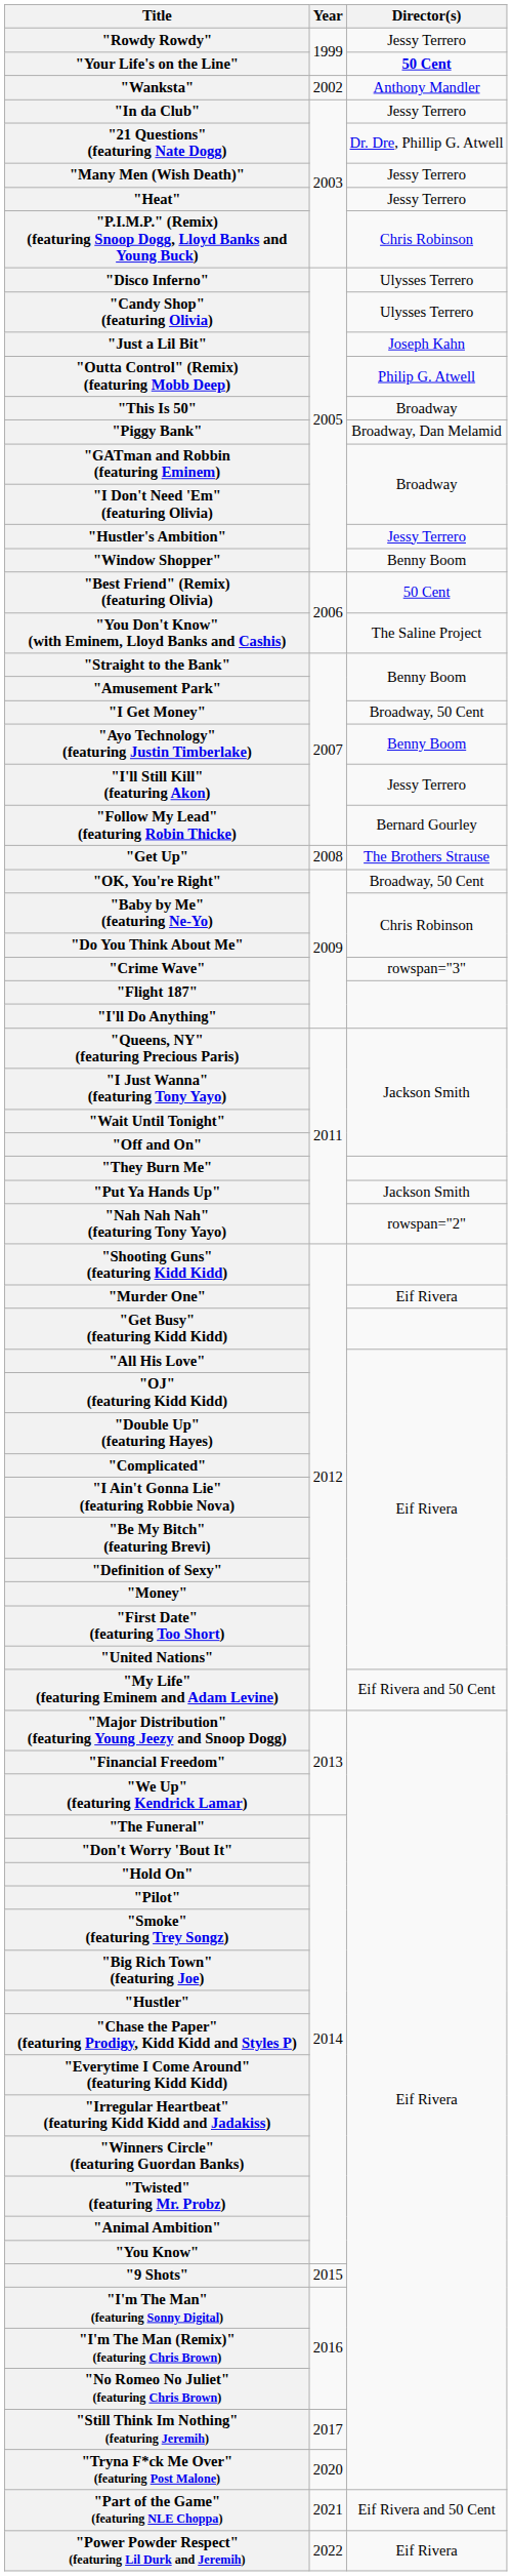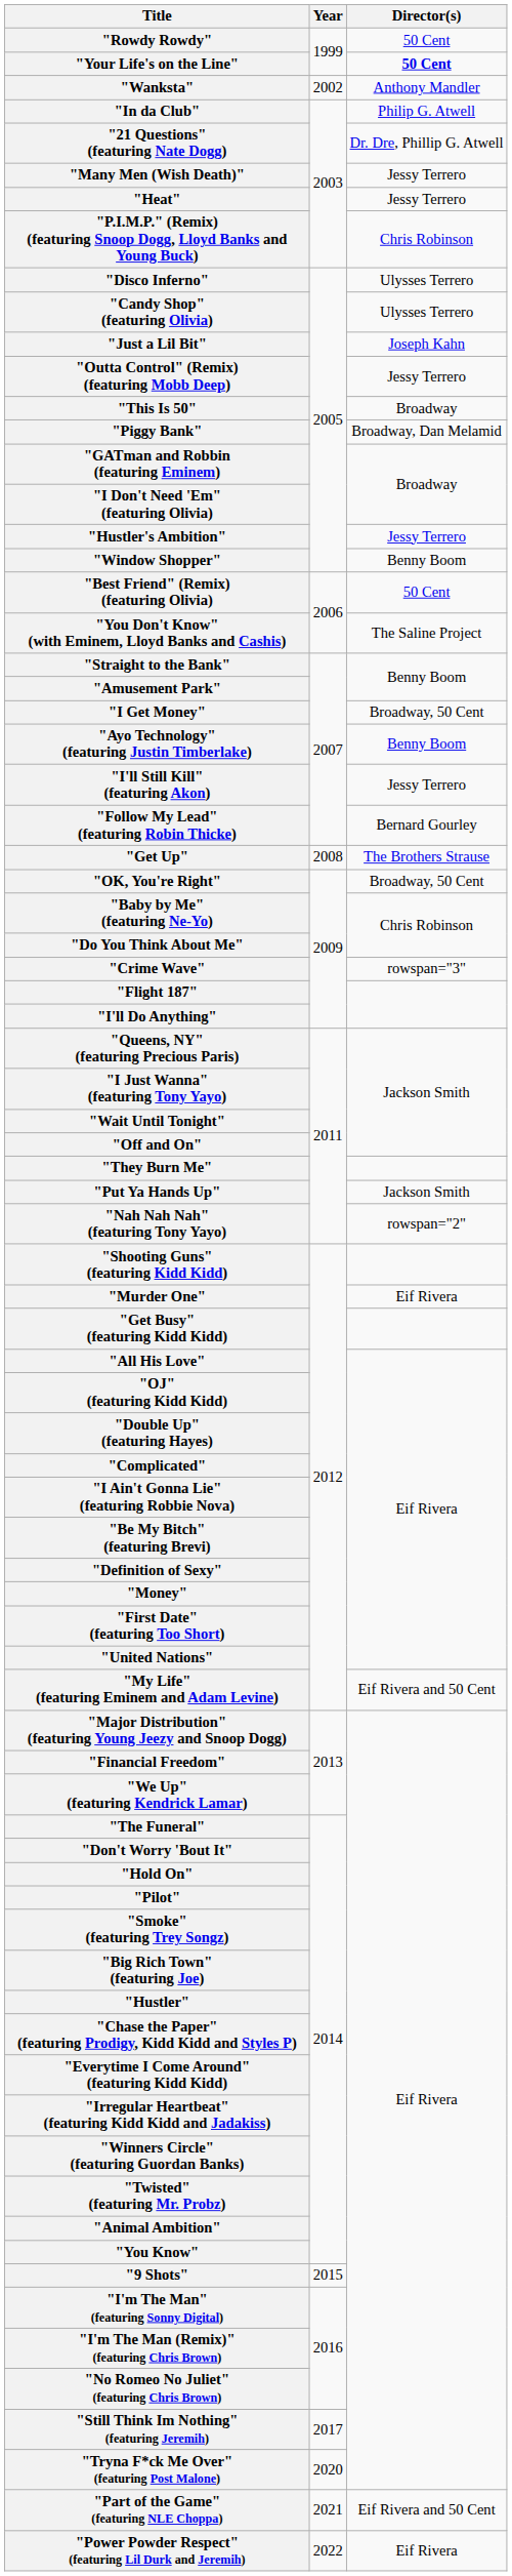"Rowdy Rowdy" | Director(s): Jessy Terrero -> 50 Cent
"In da Club" | Director(s): Jessy Terrero -> Philip G. Atwell
"Outta Control" (Remix) (featuring Mobb Deep) | Director(s): Philip G. Atwell -> Jessy Terrero
